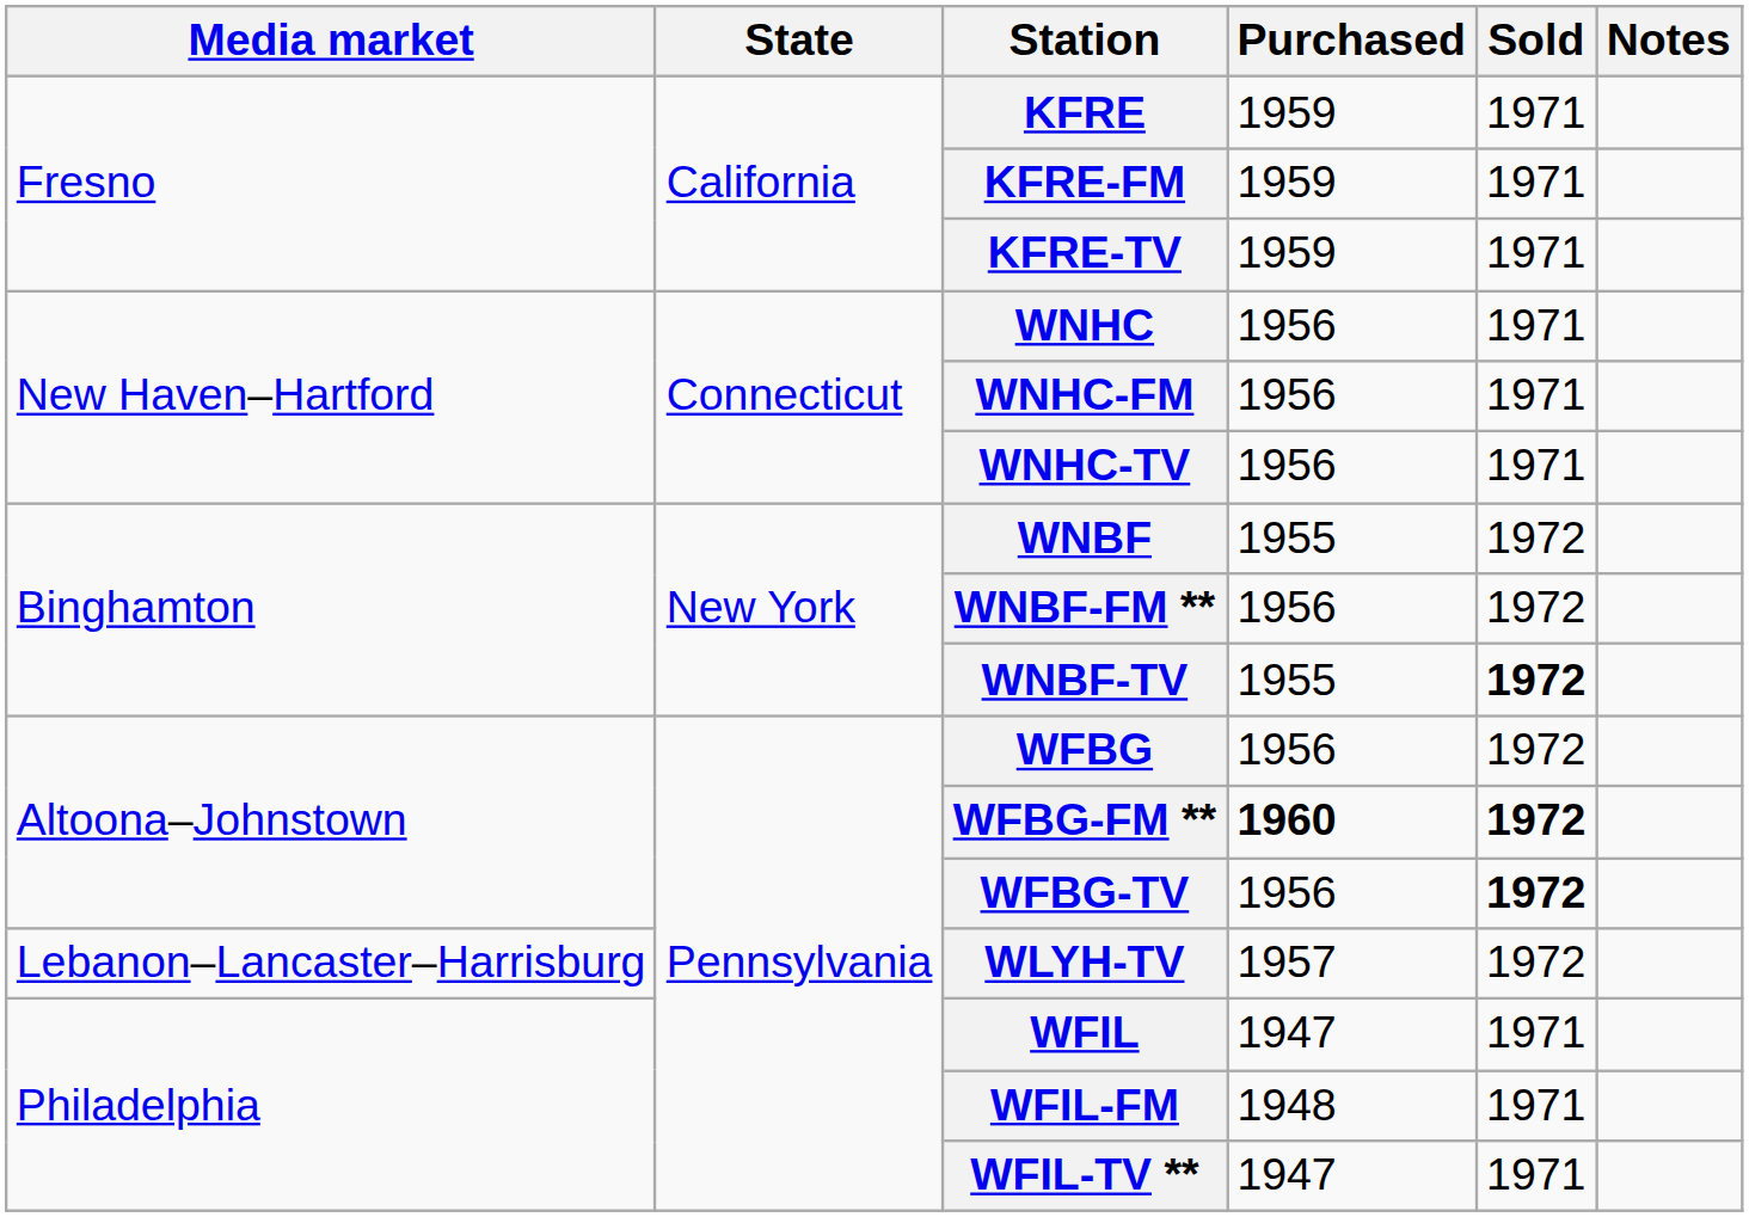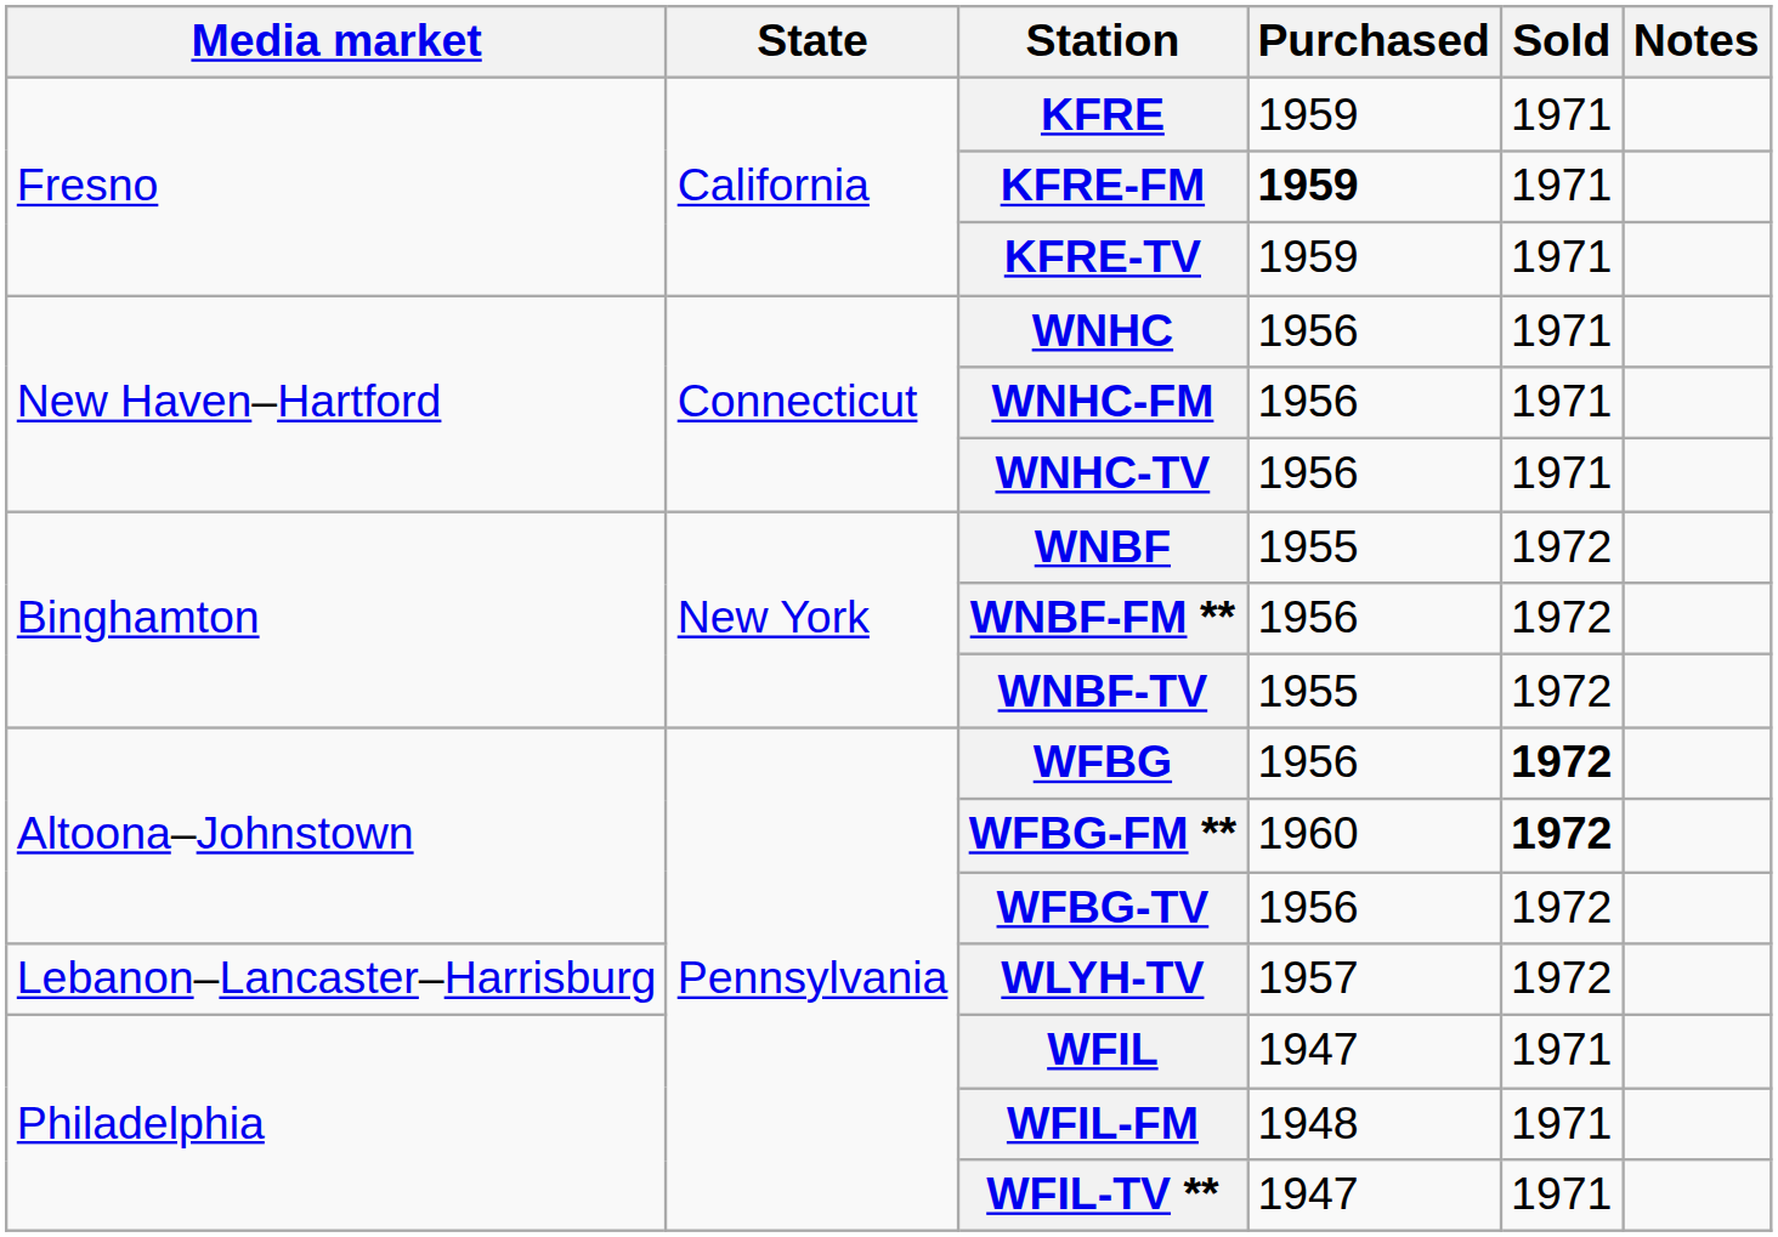KFRE-FM | Purchased: normal -> bold
WNBF-TV | Sold: bold -> normal
WFBG | Sold: normal -> bold
WFBG-FM ** | Purchased: bold -> normal
WFBG-TV | Sold: bold -> normal
